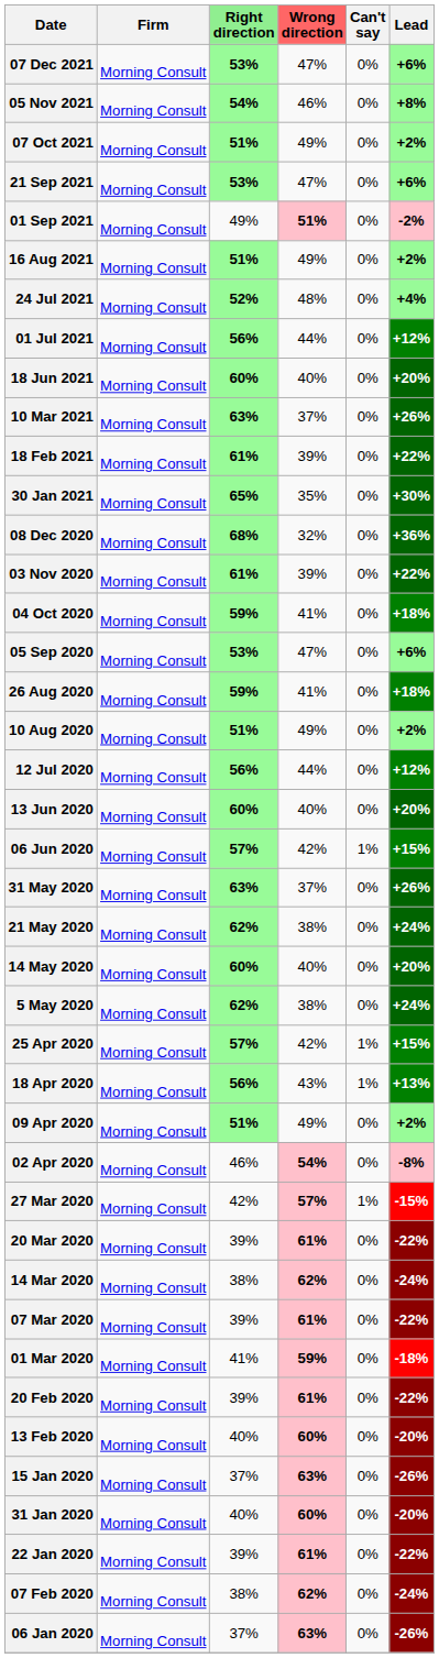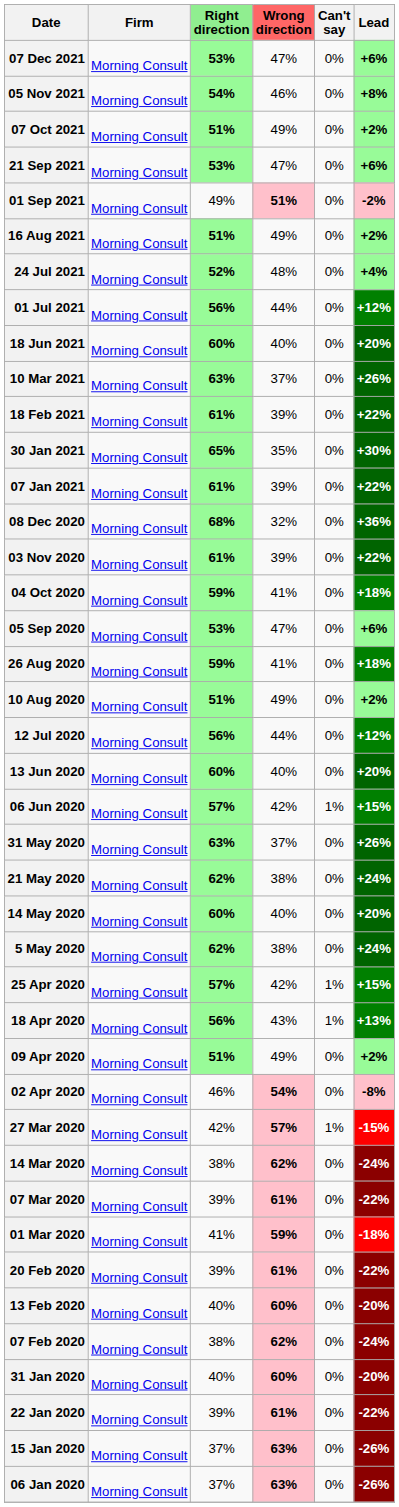+ row: 07 Jan 2021 | Morning Consult | 61% | 39% | 0% | +22%
- row: 20 Mar 2020 | Morning Consult | 39% | 61% | 0% | -22%
rows swapped: 07 Feb 2020 <-> 15 Jan 2020
